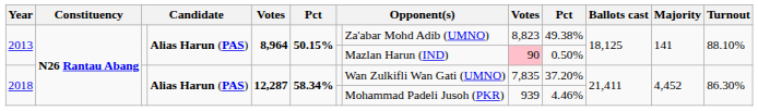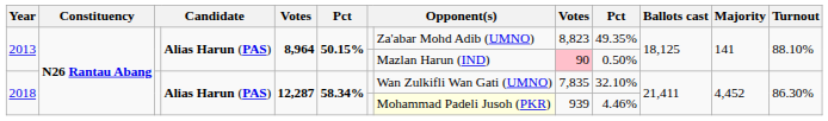row 2 | column 10: 49.38% -> 49.35%
row 4 | column 10: 37.20% -> 32.10%
row 5 | column 8: no background -> lightyellow background
